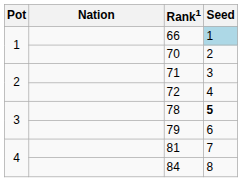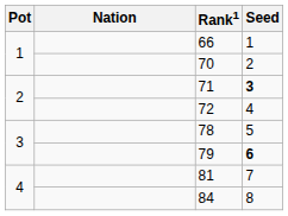66 | Seed: lightblue background -> no background
71 | Seed: normal -> bold
78 | Seed: bold -> normal
79 | Seed: normal -> bold
